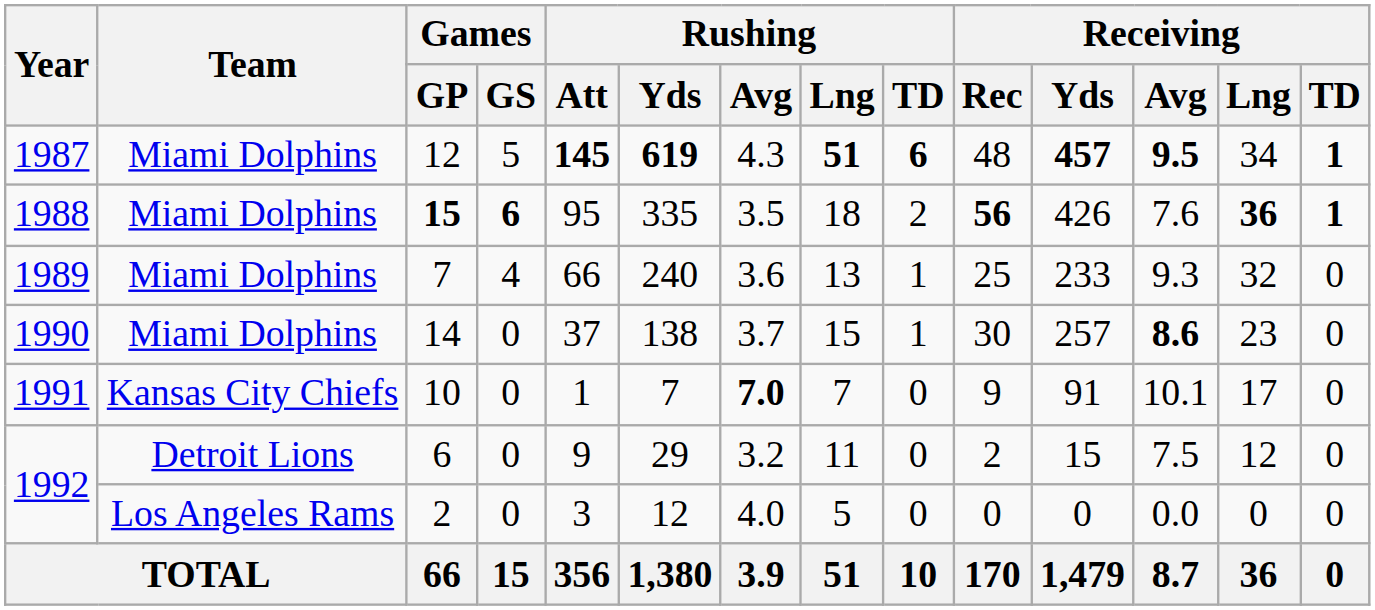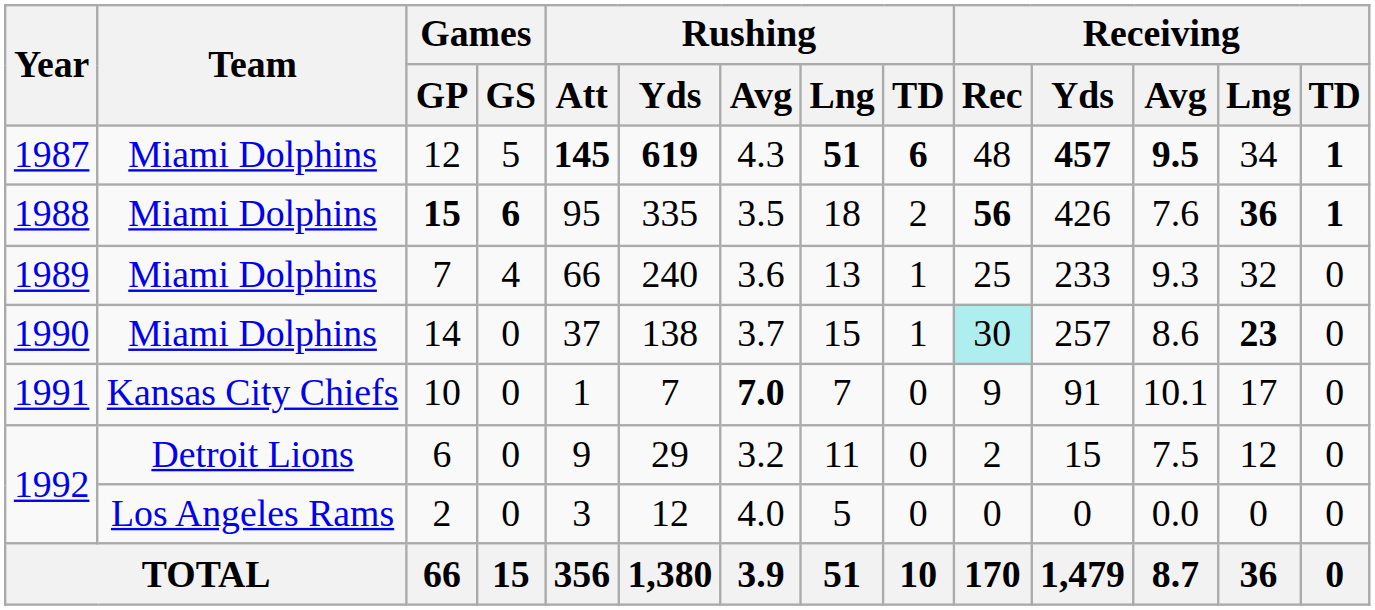14 | Receiving / Rec: no background -> paleturquoise background
14 | Receiving / Avg: bold -> normal
14 | Receiving / Lng: normal -> bold
